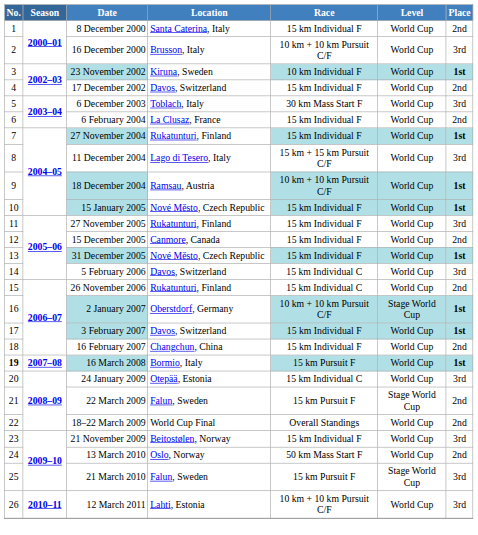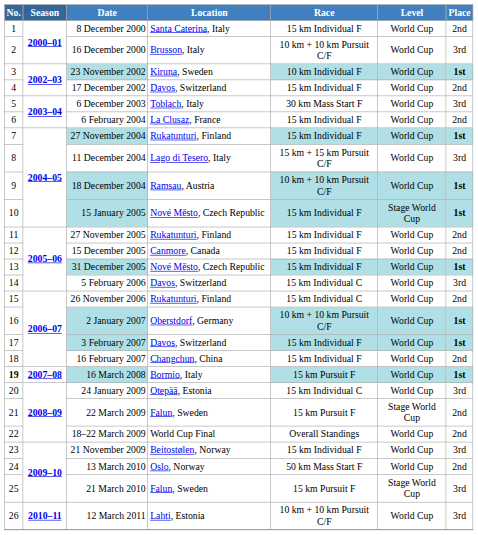15 January 2005 | Level: World Cup -> Stage World Cup
27 November 2005 | Place: 3rd -> 2nd
2 January 2007 | Level: Stage World Cup -> World Cup
